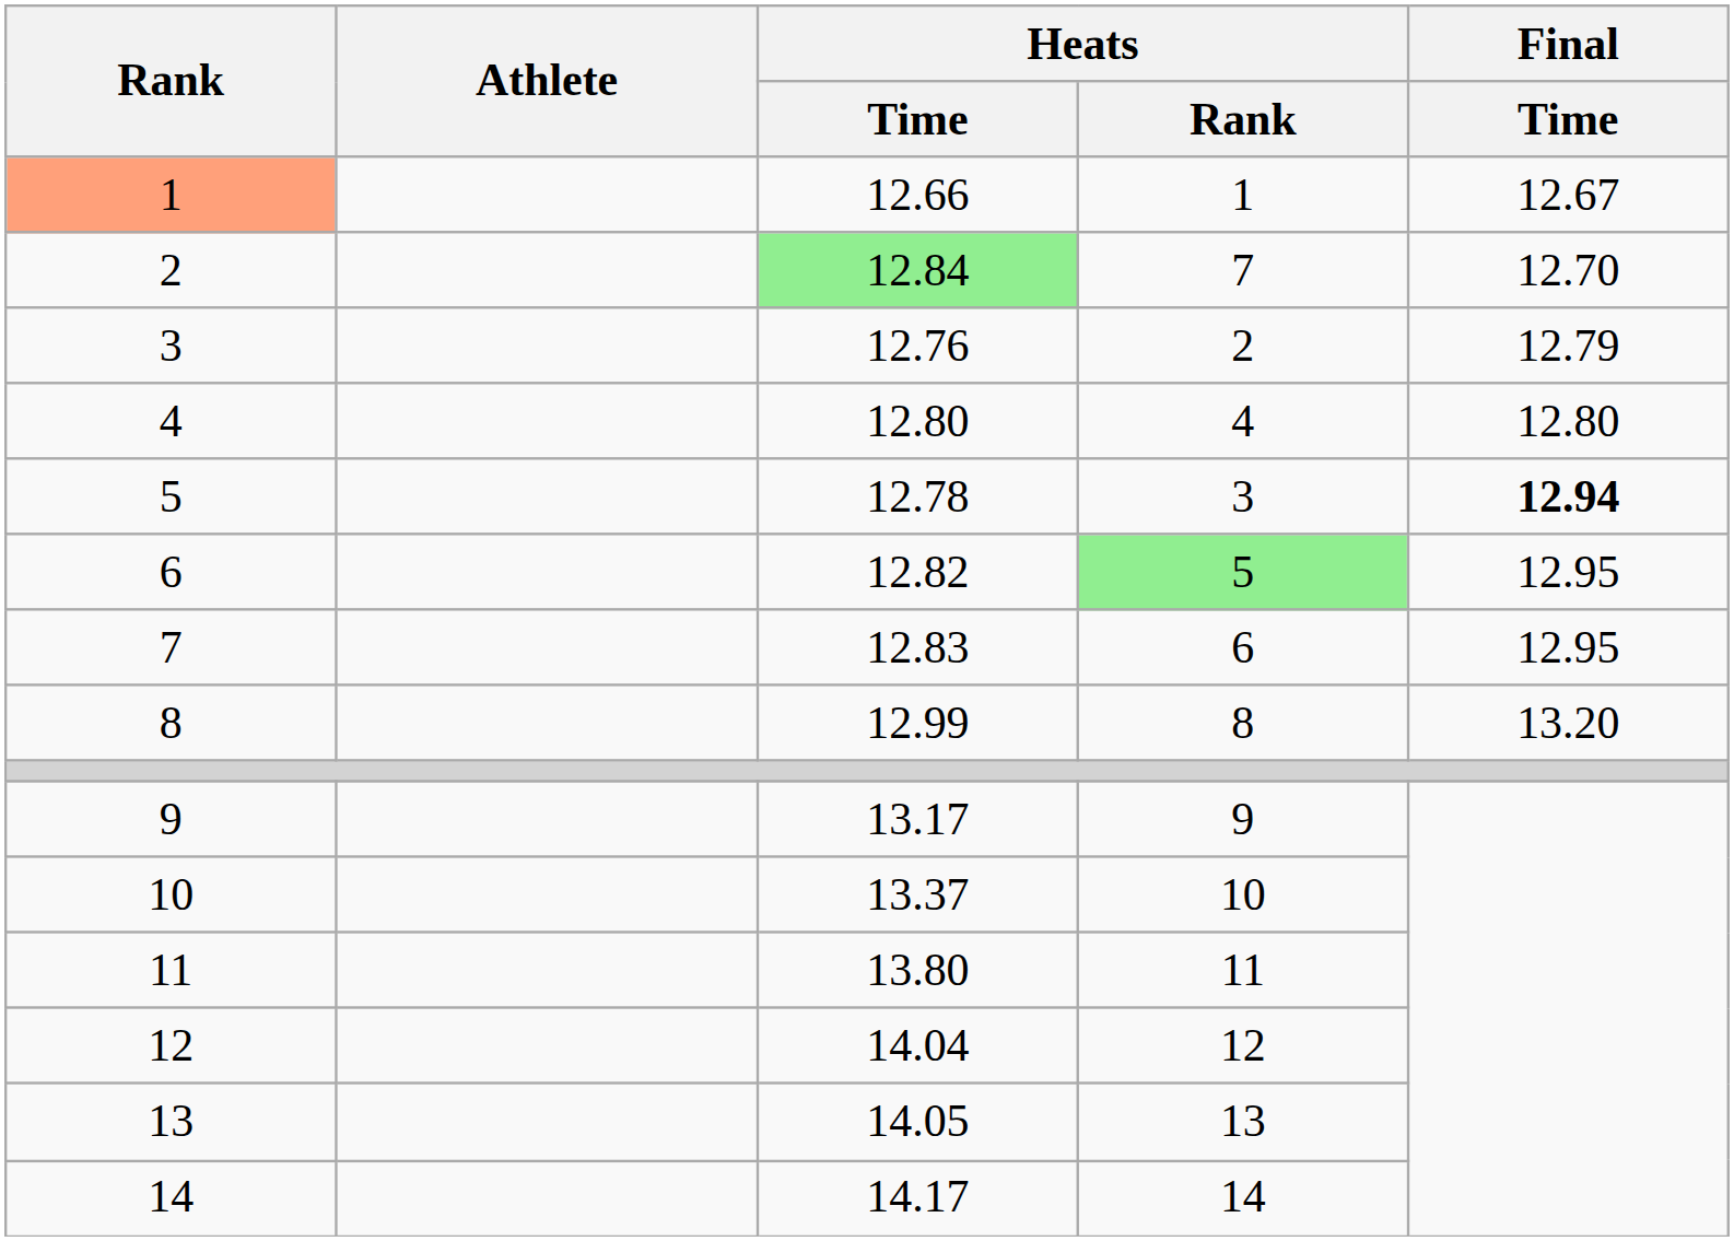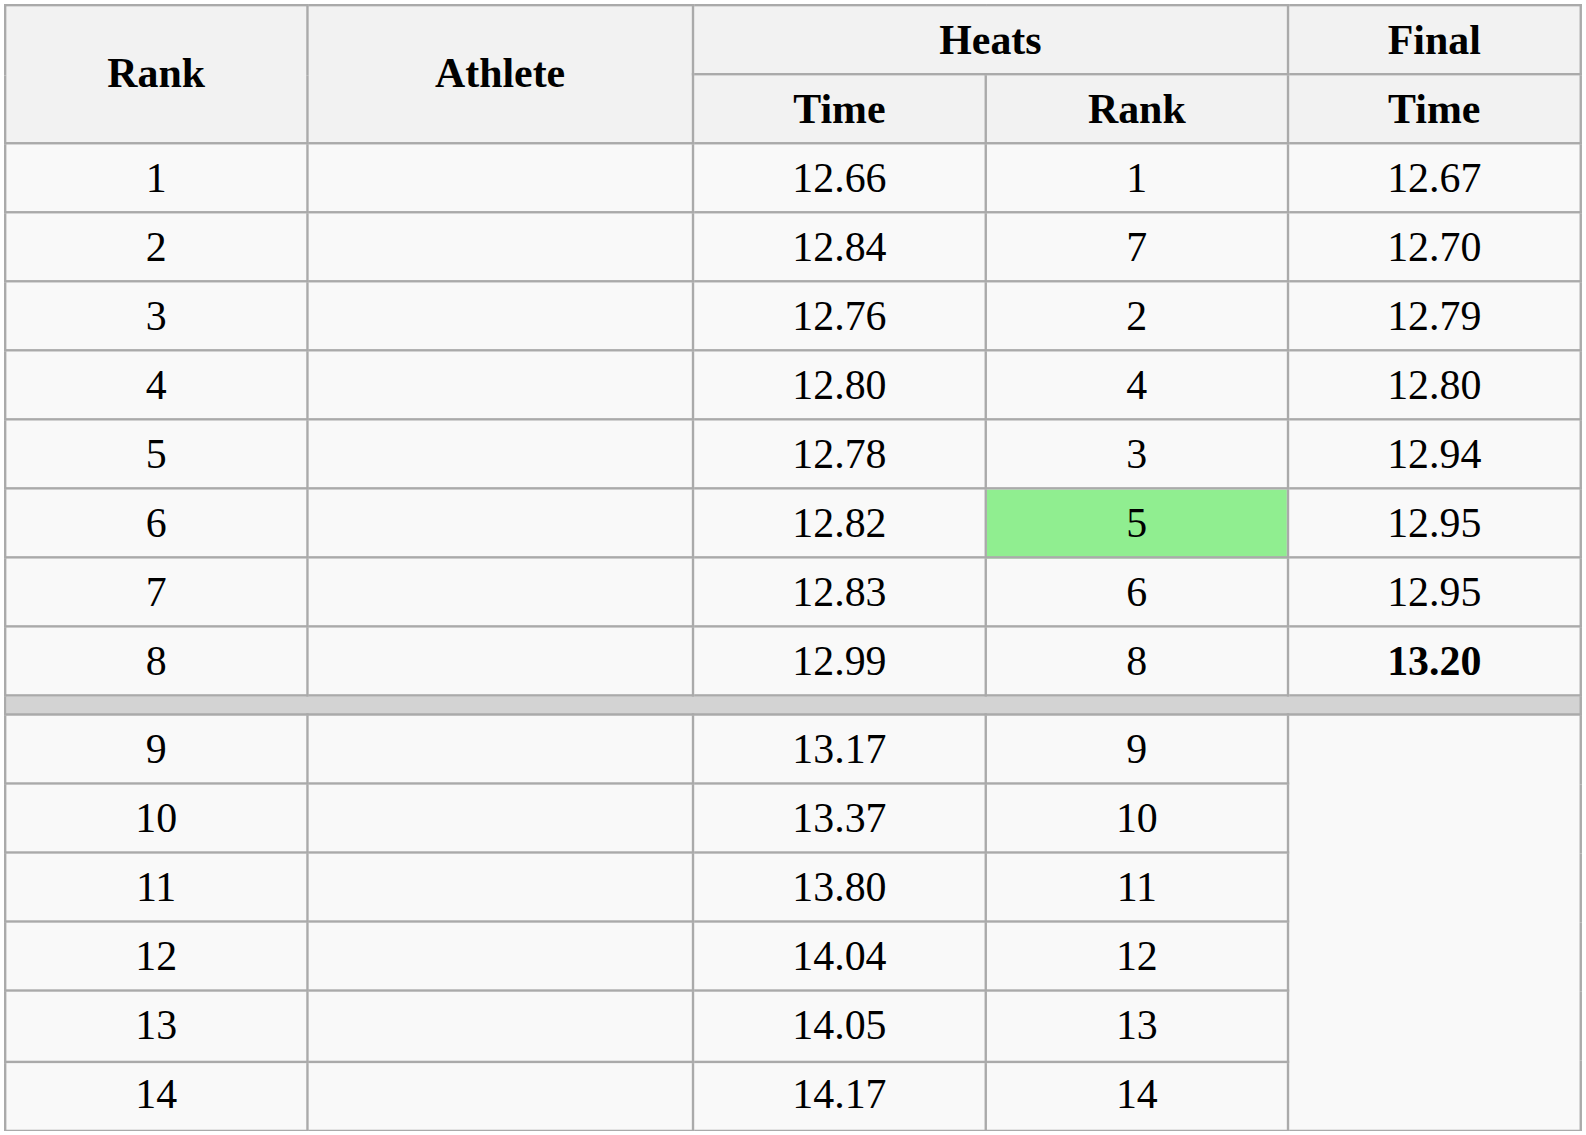row 3 | Rank: lightsalmon background -> no background
row 4 | Heats / Time: lightgreen background -> no background
row 7 | Final / Time: bold -> normal
row 10 | Final / Time: normal -> bold
